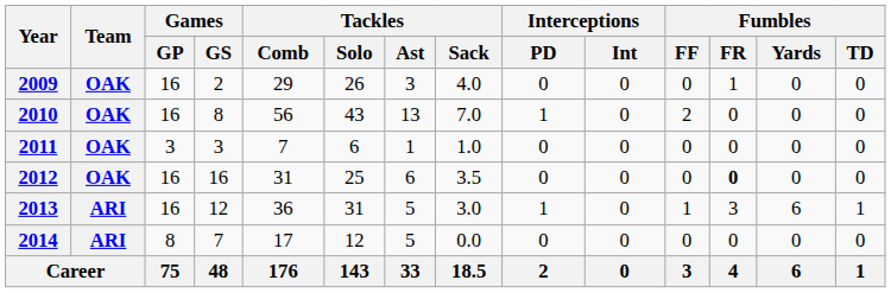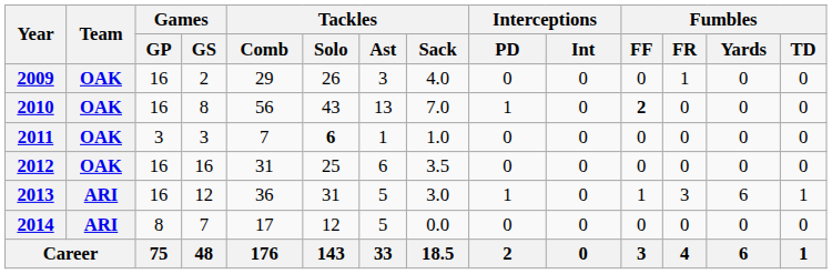2010 | Fumbles / FF: normal -> bold
2011 | Tackles / Solo: normal -> bold
2012 | Fumbles / FR: bold -> normal
